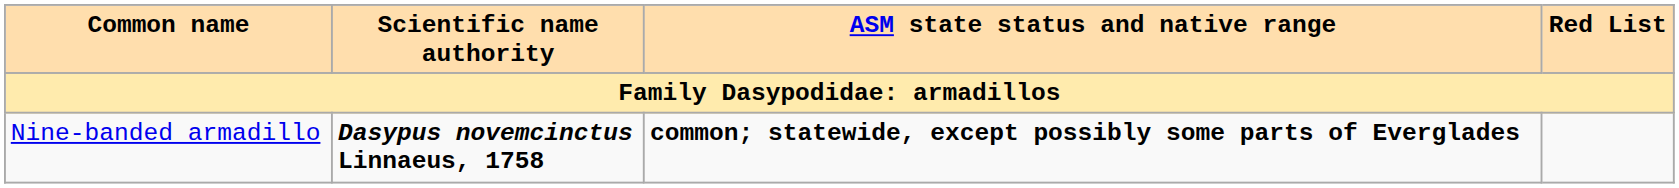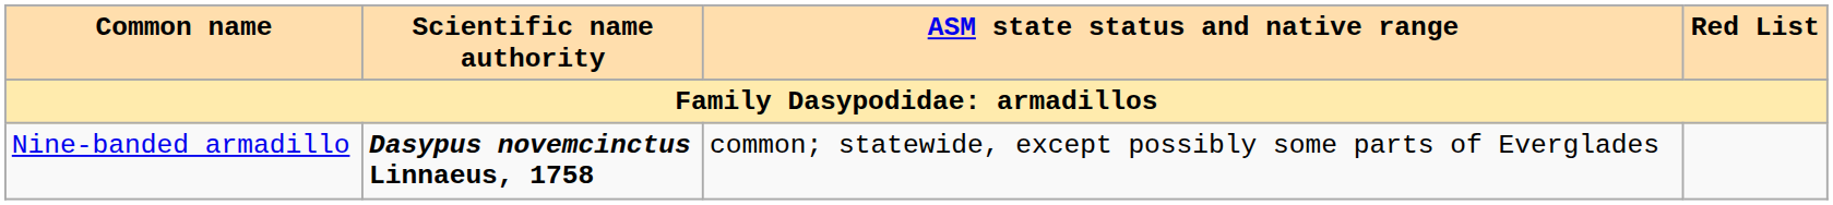Nine-banded armadillo | ASM state status and native range: bold -> normal
